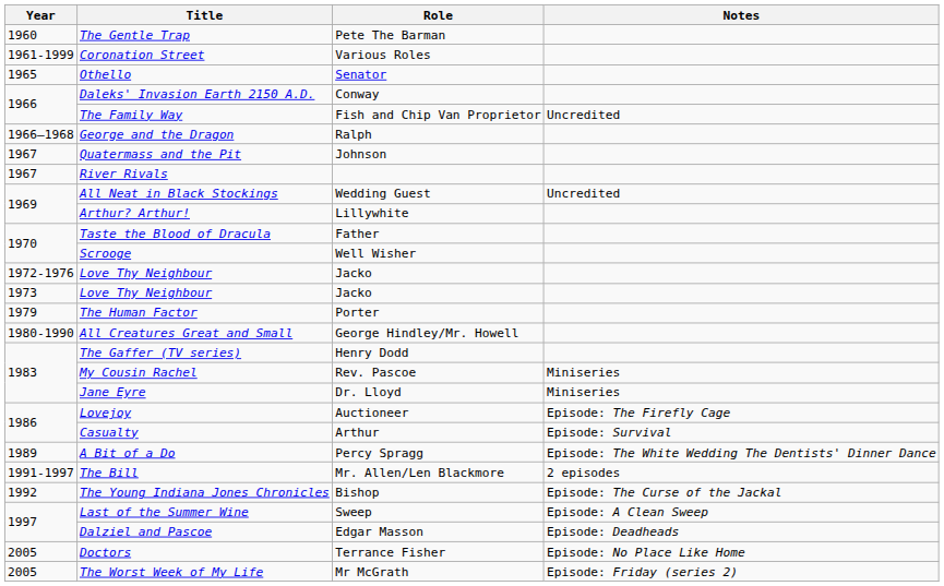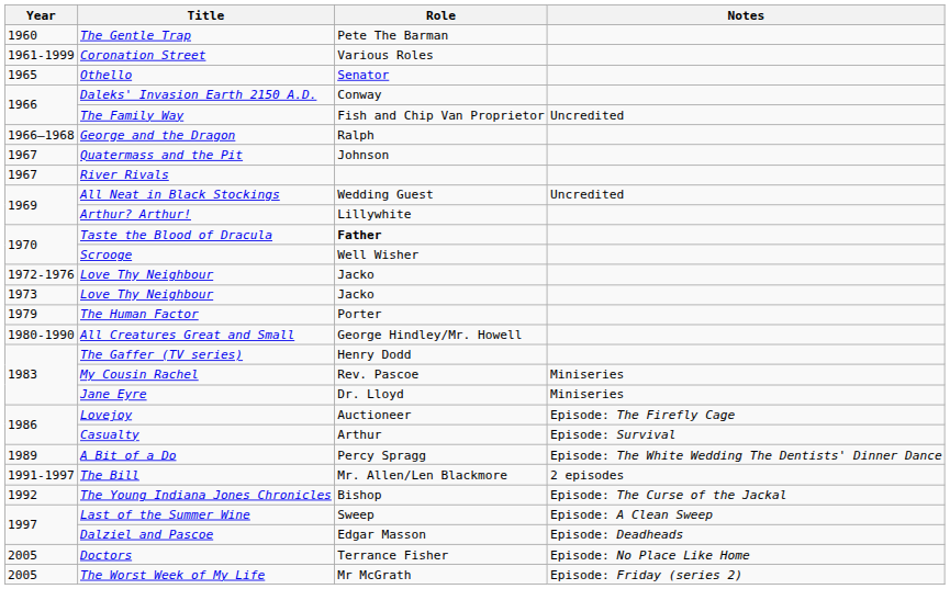Taste the Blood of Dracula | Role: normal -> bold
